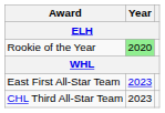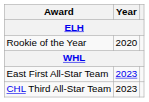Rookie of the Year | Year: lightgreen background -> no background
